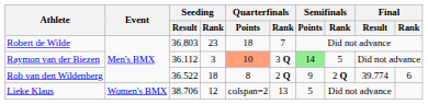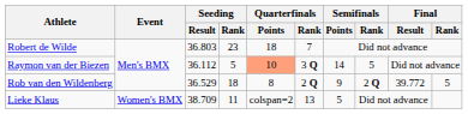Raymon van der Biezen | Seeding / Rank: 3 -> 5
Raymon van der Biezen | Semifinals / Points: lightgreen background -> no background
Rob van den Wildenberg | Seeding / Result: 36.522 -> 36.529
Rob van den Wildenberg | Final / Result: 39.774 -> 39.772
Rob van den Wildenberg | Final / Rank: 6 -> 5
Lieke Klaus | Seeding / Result: 38.706 -> 38.709
Lieke Klaus | Seeding / Rank: 12 -> 11
